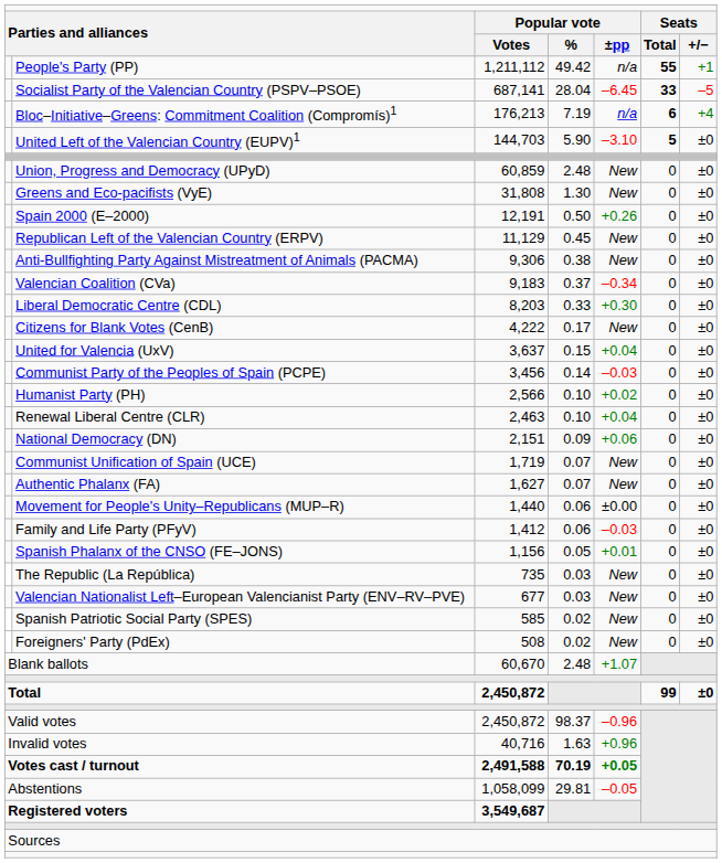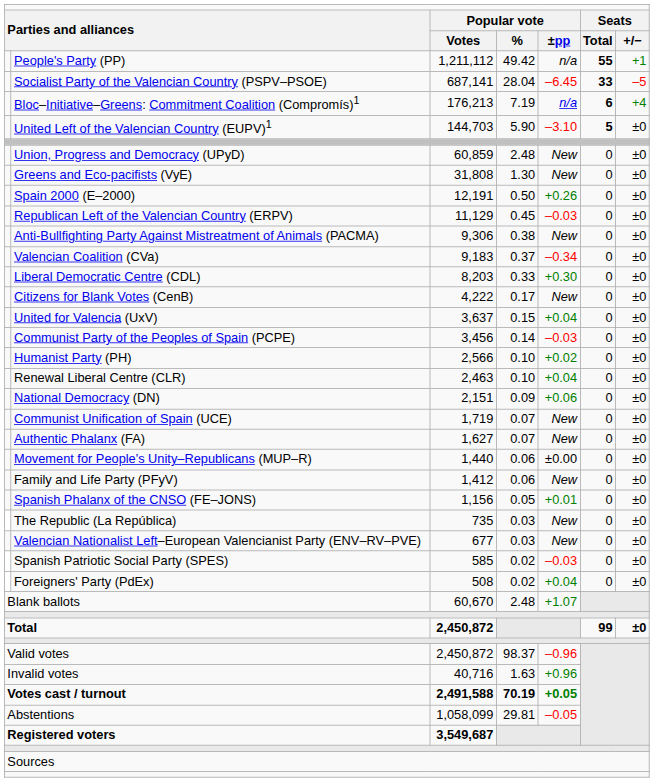Republican Left of the Valencian Country (ERPV) | column 5: New -> –0.03
Family and Life Party (PFyV) | column 5: –0.03 -> New
Spanish Patriotic Social Party (SPES) | column 5: New -> –0.03
Foreigners' Party (PdEx) | column 5: New -> +0.04
